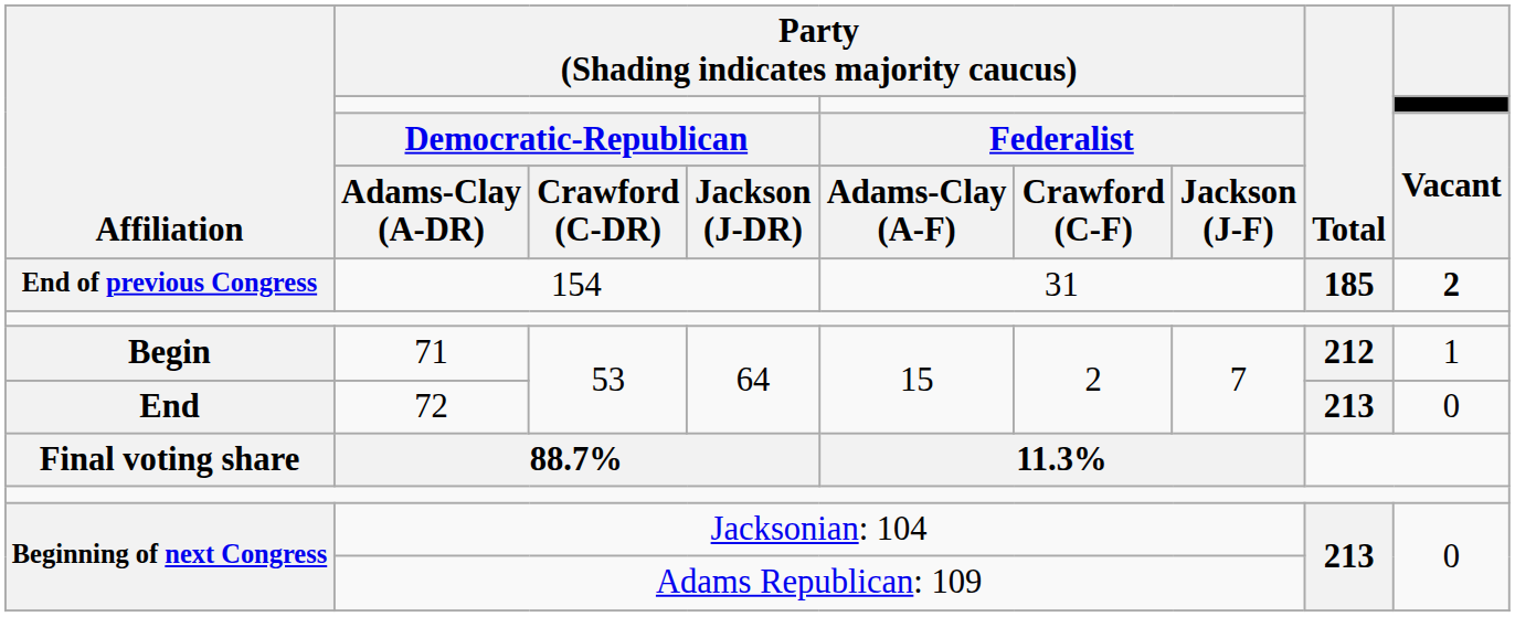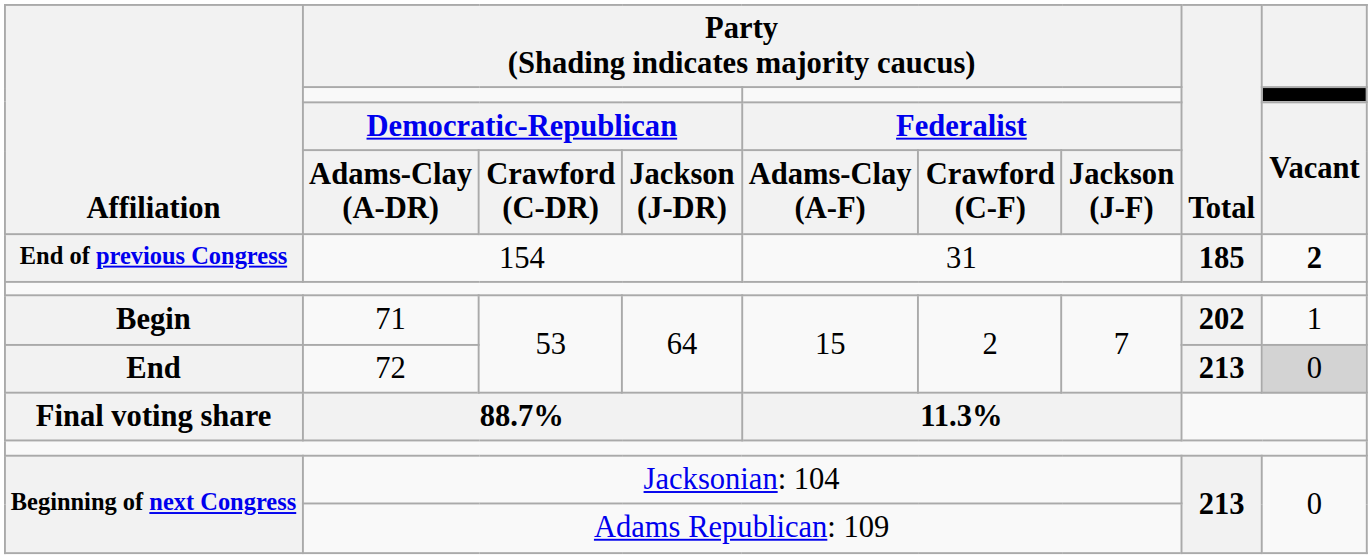Begin | Total: 212 -> 202
End | column 9: no background -> lightgrey background
